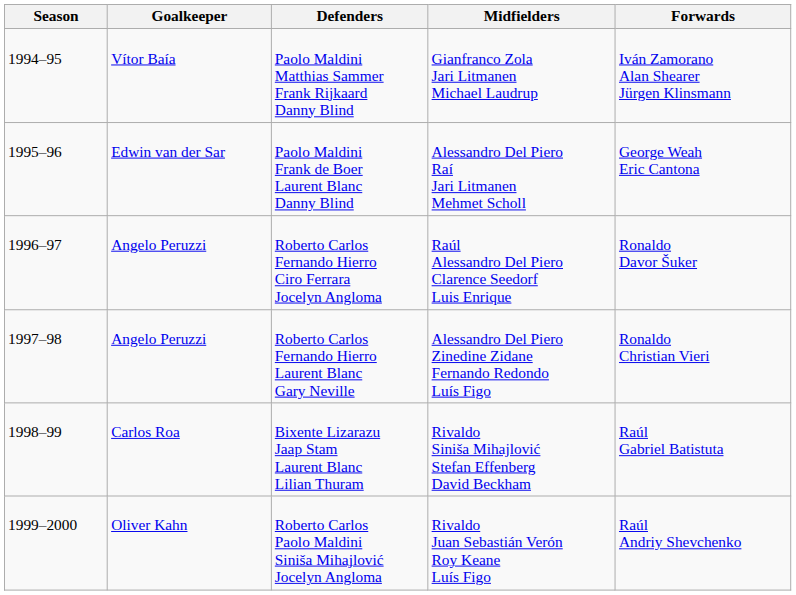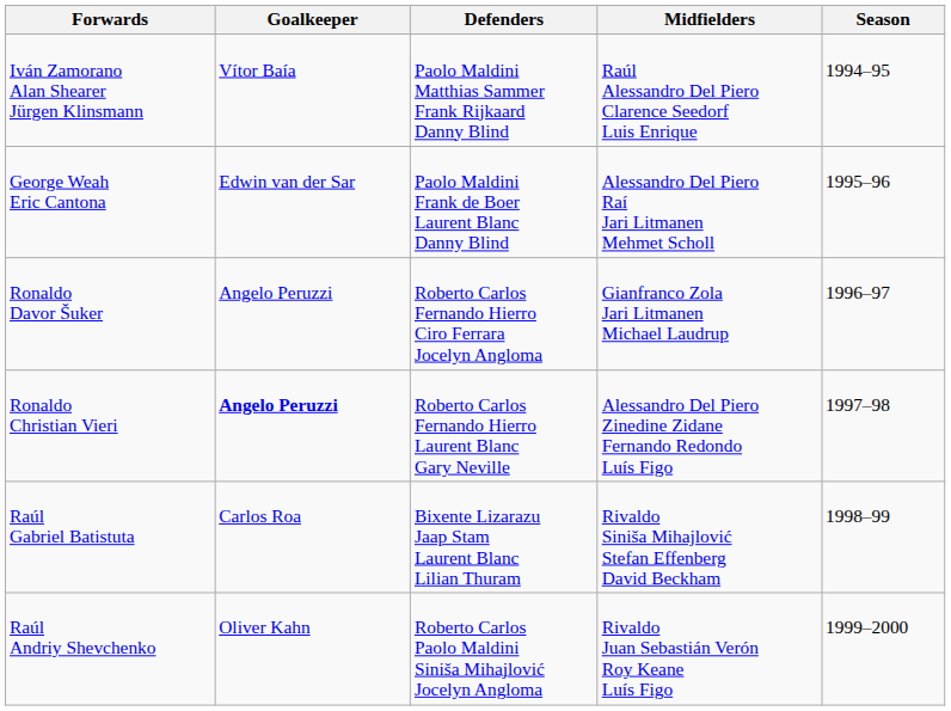columns swapped: Season <-> Forwards
Paolo Maldini Matthias Sammer Frank Rijkaard Danny Blind | Midfielders: Gianfranco Zola Jari Litmanen Michael Laudrup -> Raúl Alessandro Del Piero Clarence Seedorf Luis Enrique
Roberto Carlos Fernando Hierro Ciro Ferrara Jocelyn Angloma | Midfielders: Raúl Alessandro Del Piero Clarence Seedorf Luis Enrique -> Gianfranco Zola Jari Litmanen Michael Laudrup
Roberto Carlos Fernando Hierro Laurent Blanc Gary Neville | Goalkeeper: normal -> bold
